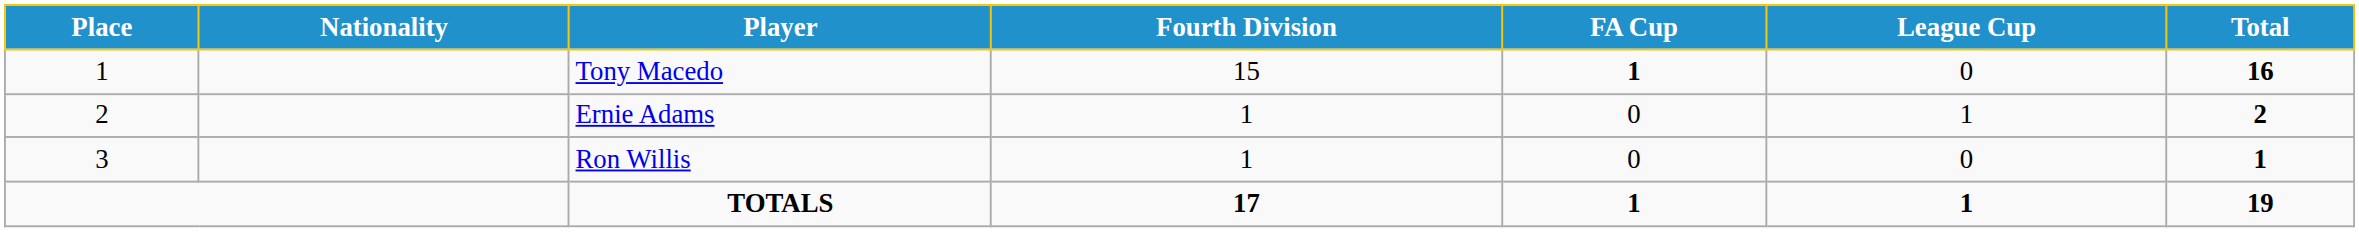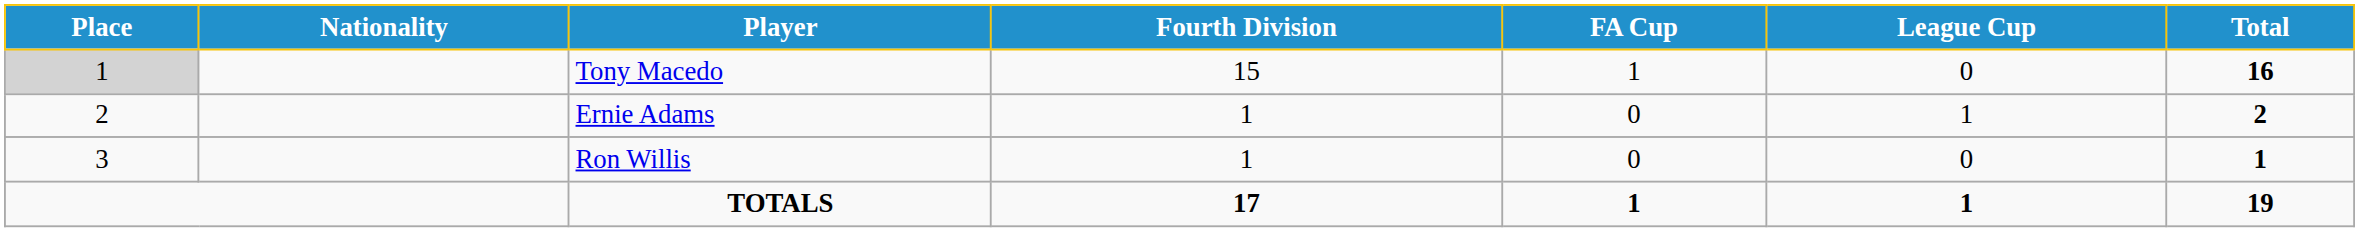Tony Macedo | Place: no background -> lightgrey background
Tony Macedo | FA Cup: bold -> normal
